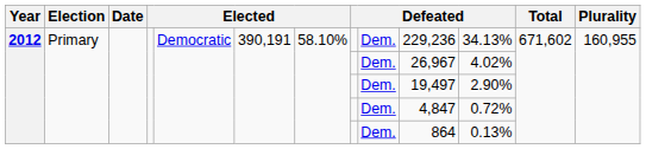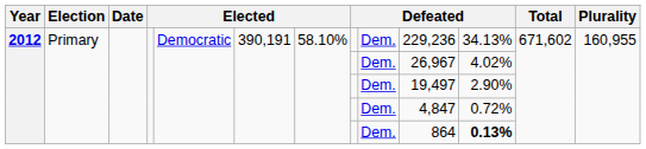row 6 | column 11: normal -> bold
